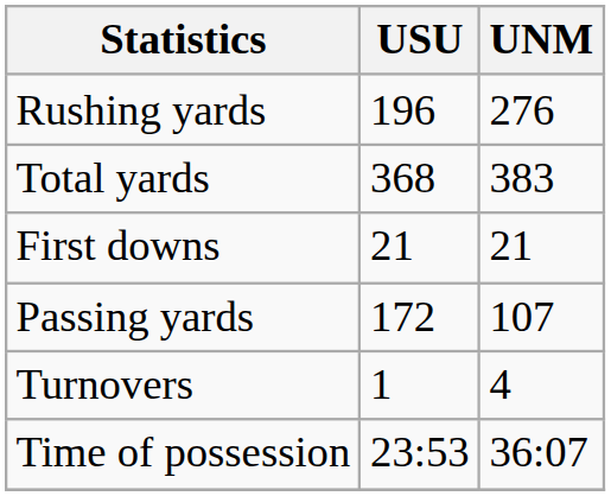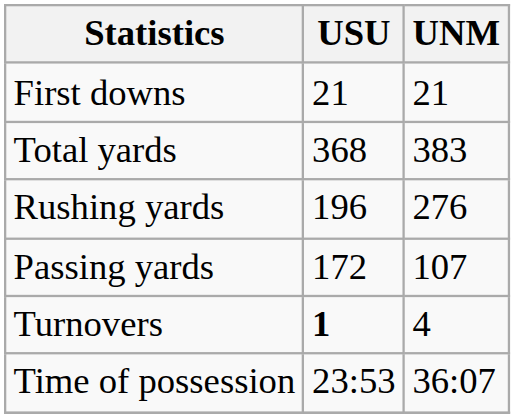rows swapped: First downs <-> Rushing yards
Turnovers | USU: normal -> bold
